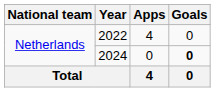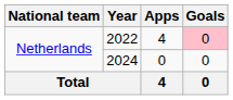2022 | Goals: no background -> pink background
2024 | Goals: bold -> normal
